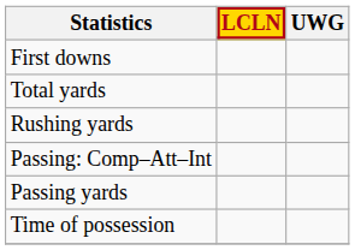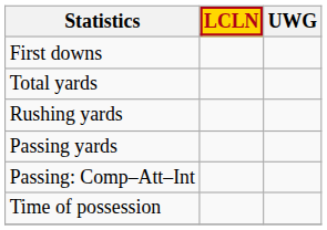rows swapped: Passing yards <-> Passing: Comp–Att–Int
